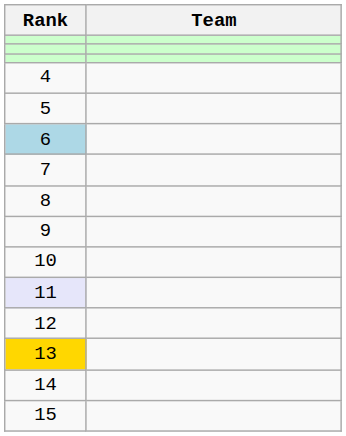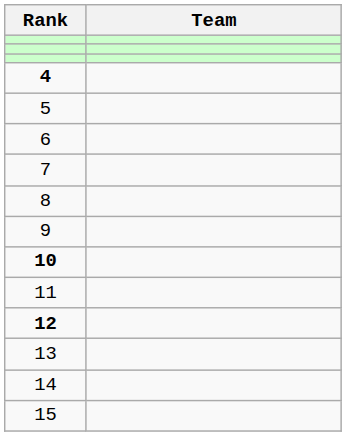row 5 | Rank: normal -> bold
row 7 | Rank: lightblue background -> no background
row 11 | Rank: normal -> bold
row 12 | Rank: lavender background -> no background
row 13 | Rank: normal -> bold
row 14 | Rank: gold background -> no background
